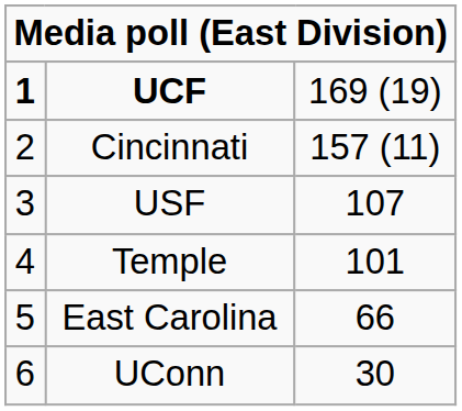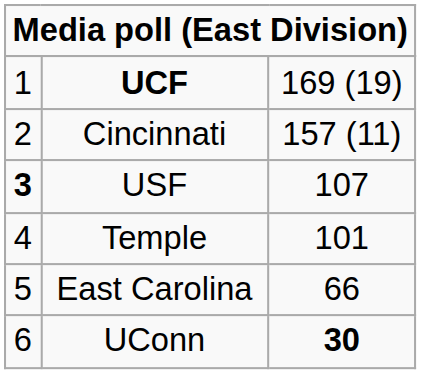UCF | column 1: bold -> normal
USF | column 1: normal -> bold
UConn | column 3: normal -> bold
